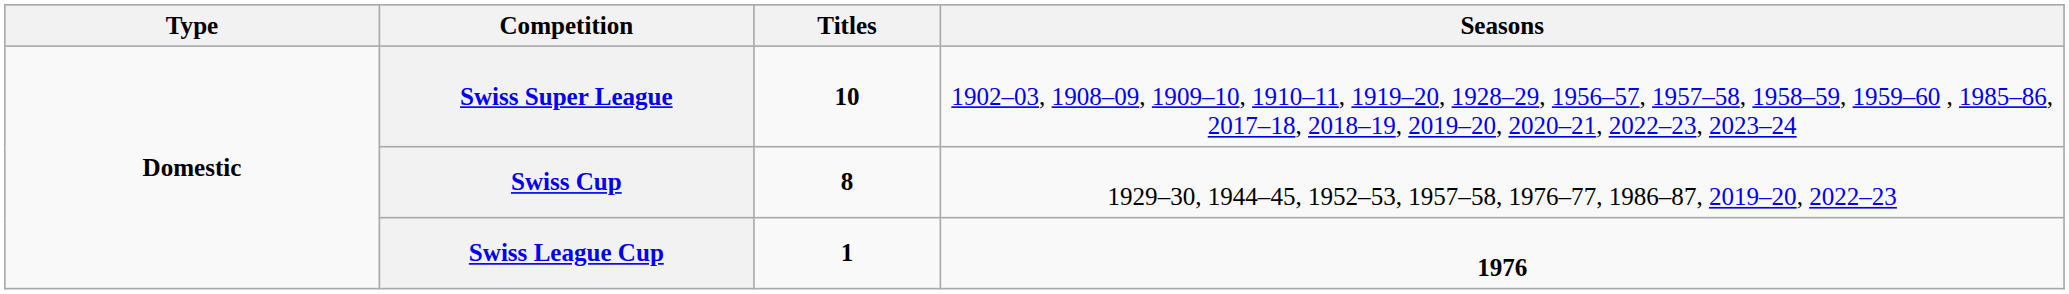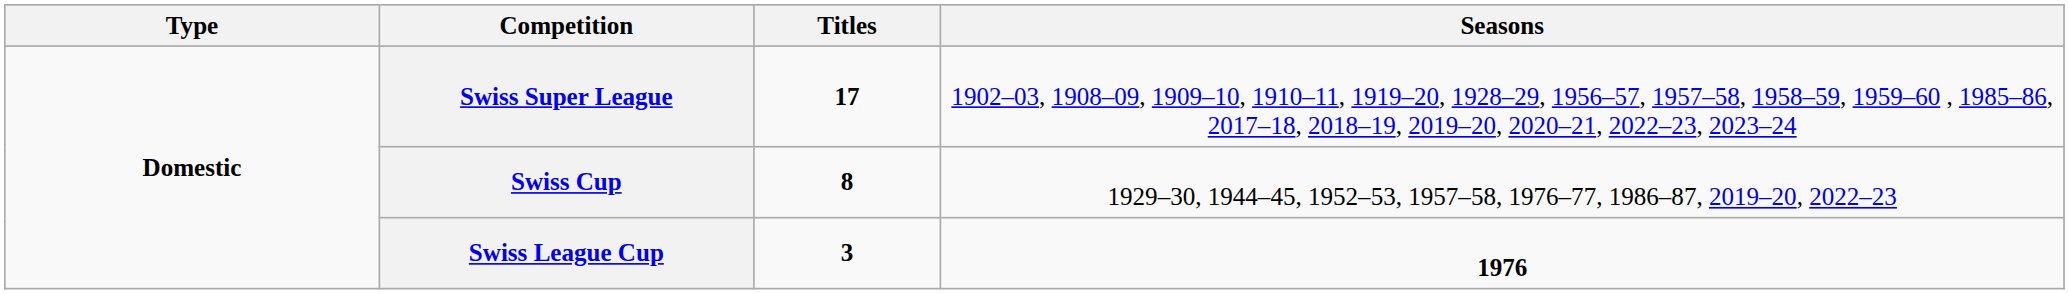Swiss Super League | Titles: 10 -> 17
Swiss League Cup | Titles: 1 -> 3
